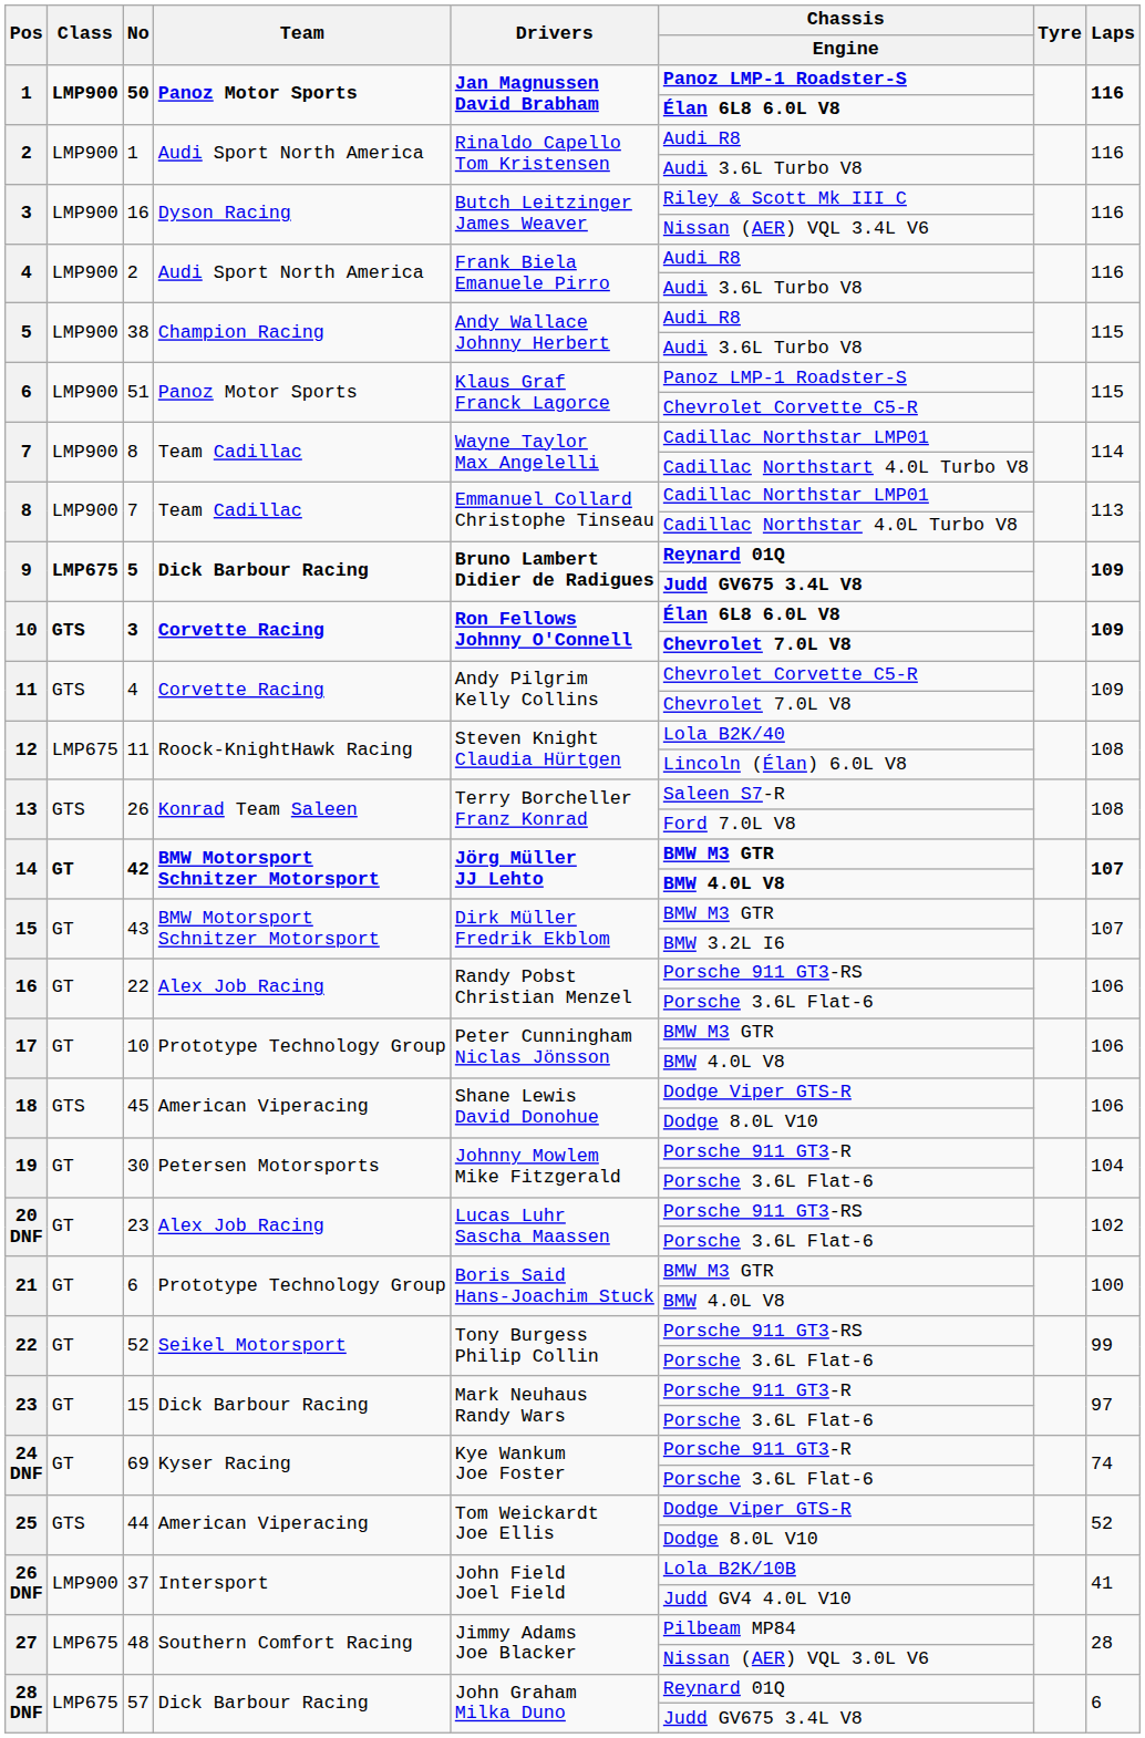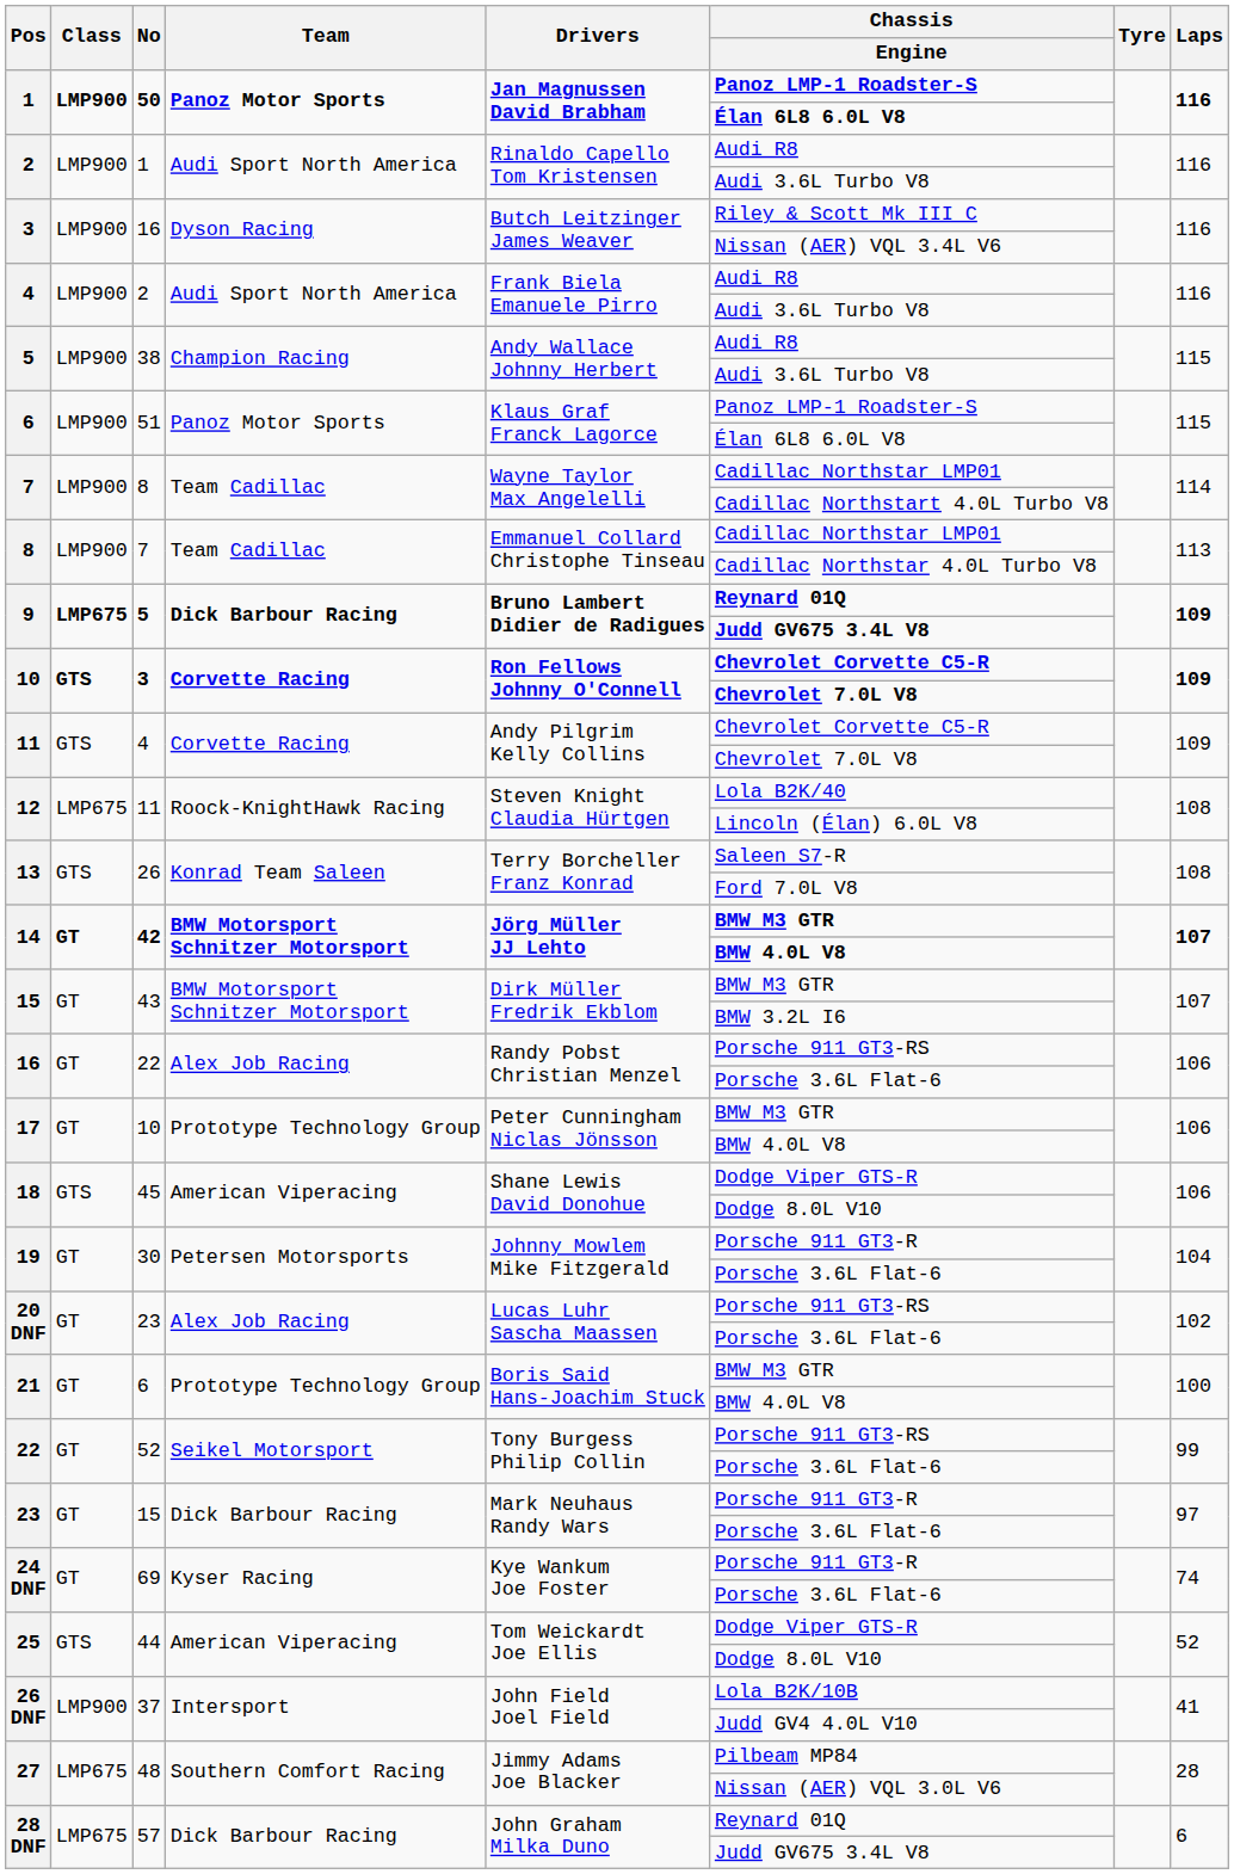row 14 | Chassis / Engine: Chevrolet Corvette C5-R -> Élan 6L8 6.0L V8
row 21 | Chassis / Engine: Élan 6L8 6.0L V8 -> Chevrolet Corvette C5-R
